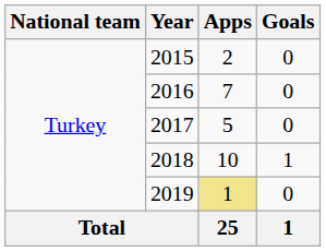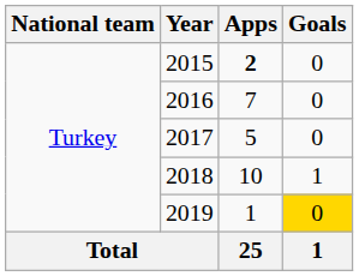2015 | Apps: normal -> bold
2019 | Apps: khaki background -> no background
2019 | Goals: no background -> gold background
